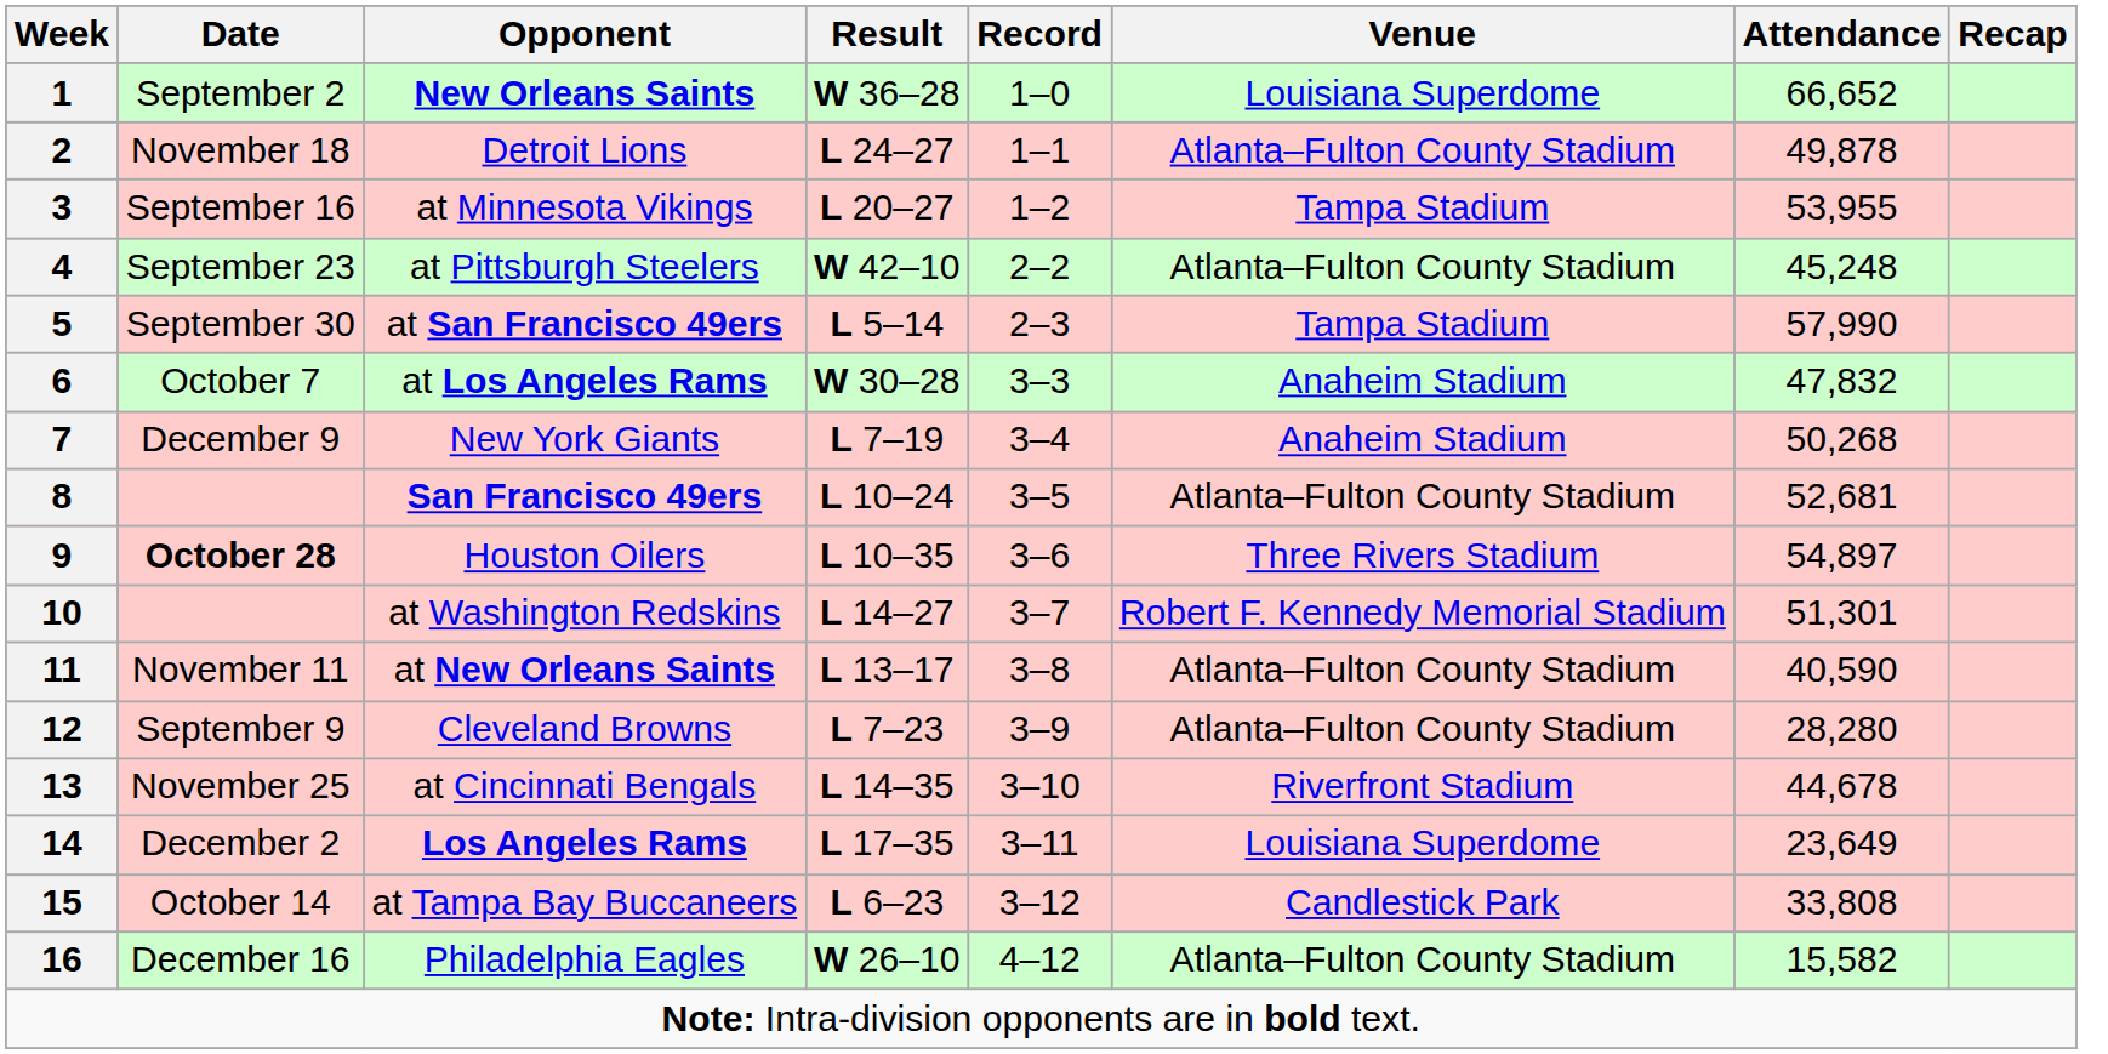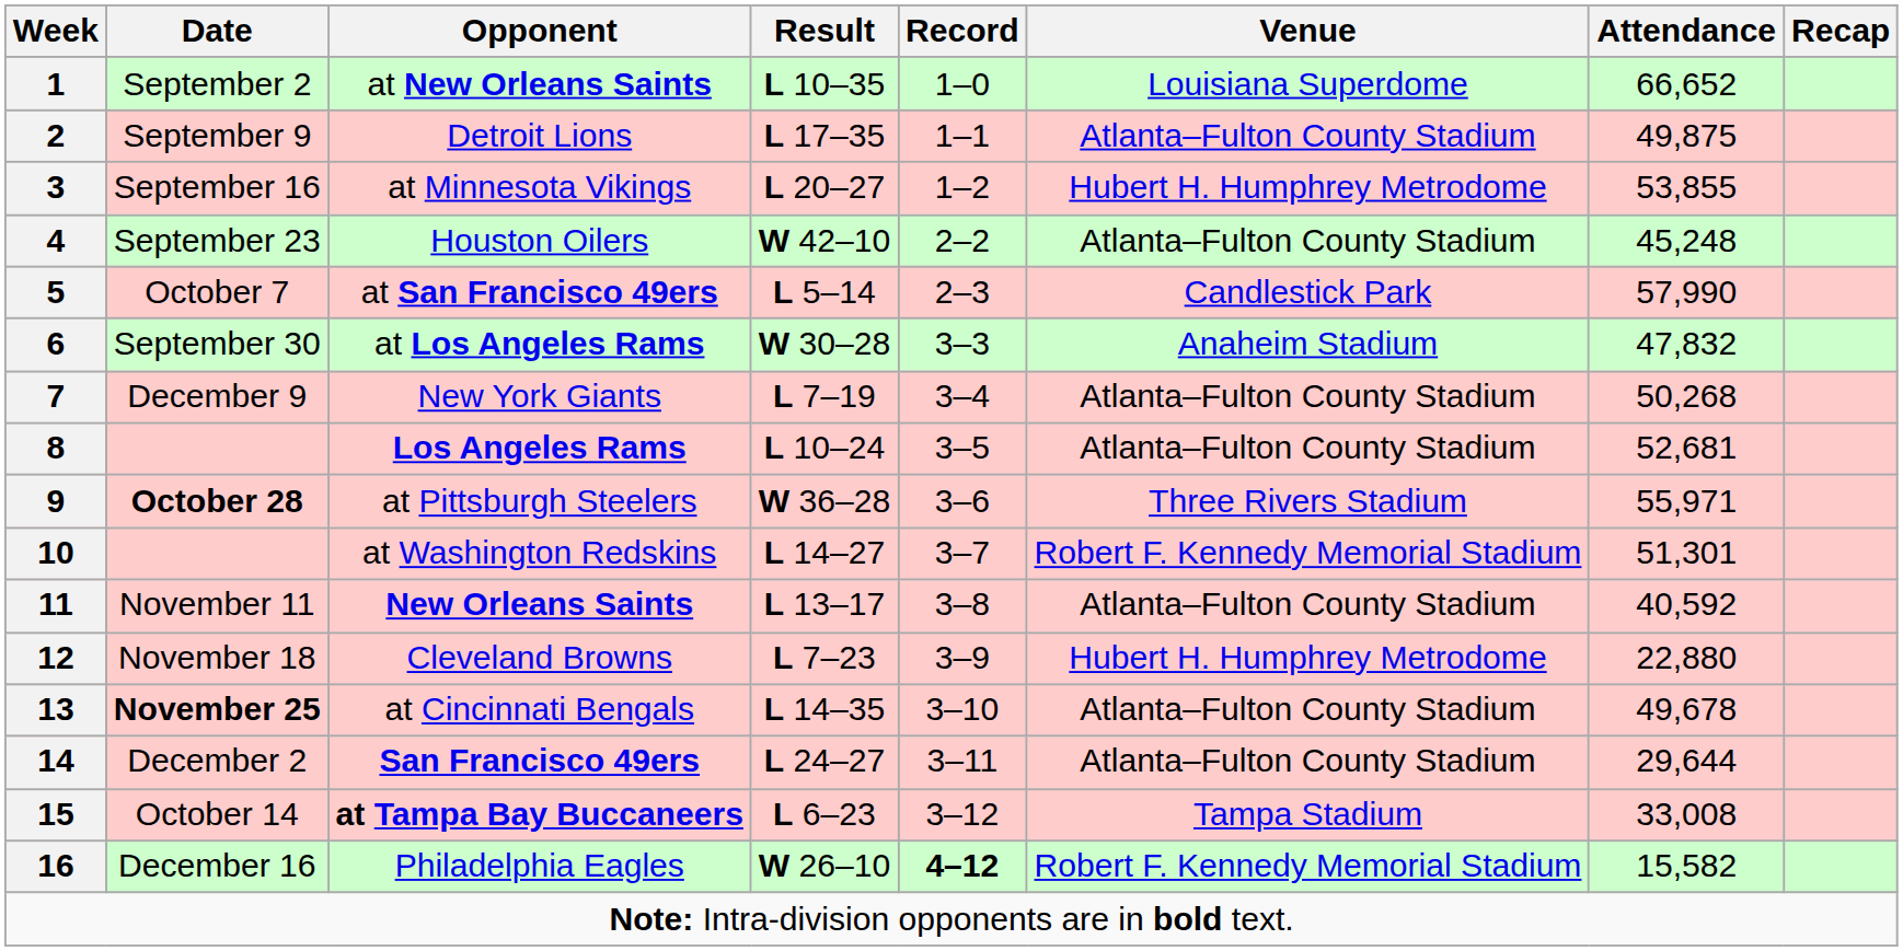1 | Opponent: New Orleans Saints -> at New Orleans Saints
1 | Result: W 36–28 -> L 10–35
2 | Date: November 18 -> September 9
2 | Result: L 24–27 -> L 17–35
2 | Attendance: 49,878 -> 49,875
3 | Venue: Tampa Stadium -> Hubert H. Humphrey Metrodome
3 | Attendance: 53,955 -> 53,855
4 | Opponent: at Pittsburgh Steelers -> Houston Oilers
5 | Date: September 30 -> October 7
5 | Venue: Tampa Stadium -> Candlestick Park
6 | Date: October 7 -> September 30
7 | Venue: Anaheim Stadium -> Atlanta–Fulton County Stadium
8 | Opponent: San Francisco 49ers -> Los Angeles Rams
9 | Opponent: Houston Oilers -> at Pittsburgh Steelers
9 | Result: L 10–35 -> W 36–28
9 | Attendance: 54,897 -> 55,971
11 | Opponent: at New Orleans Saints -> New Orleans Saints
11 | Attendance: 40,590 -> 40,592
12 | Date: September 9 -> November 18
12 | Venue: Atlanta–Fulton County Stadium -> Hubert H. Humphrey Metrodome
12 | Attendance: 28,280 -> 22,880
13 | Date: normal -> bold
13 | Venue: Riverfront Stadium -> Atlanta–Fulton County Stadium
13 | Attendance: 44,678 -> 49,678
14 | Opponent: Los Angeles Rams -> San Francisco 49ers
14 | Result: L 17–35 -> L 24–27
14 | Venue: Louisiana Superdome -> Atlanta–Fulton County Stadium
14 | Attendance: 23,649 -> 29,644
15 | Opponent: normal -> bold
15 | Venue: Candlestick Park -> Tampa Stadium
15 | Attendance: 33,808 -> 33,008
16 | Record: normal -> bold
16 | Venue: Atlanta–Fulton County Stadium -> Robert F. Kennedy Memorial Stadium
